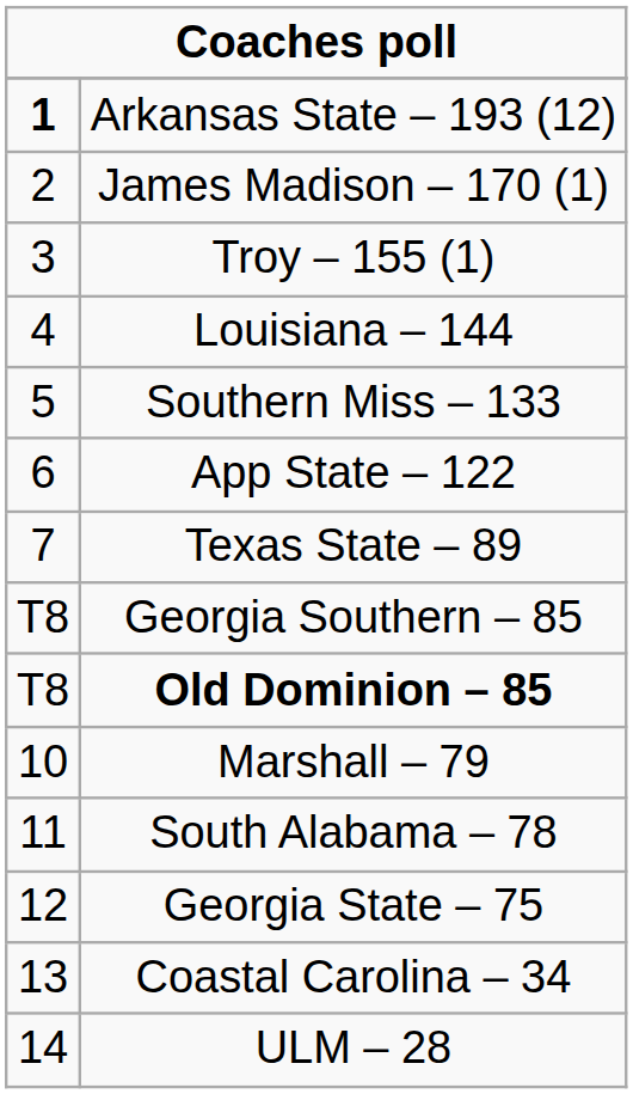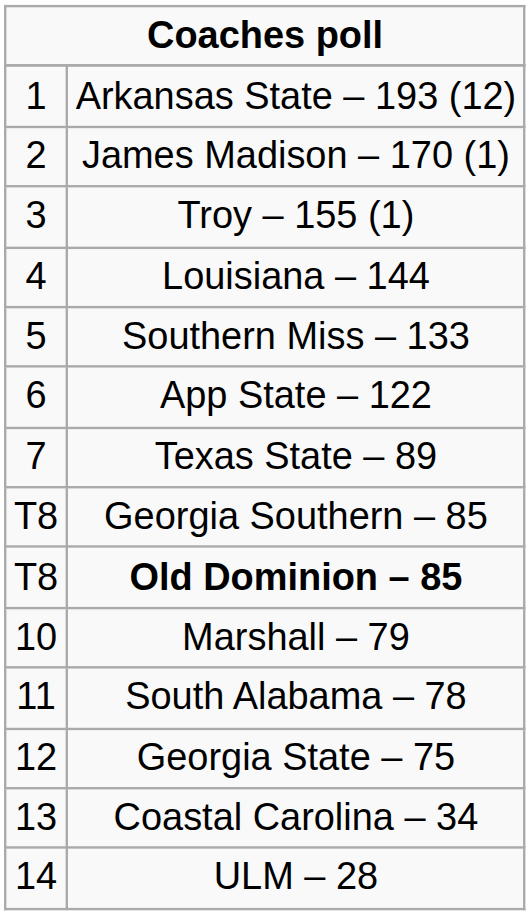Arkansas State – 193 (12) | column 1: bold -> normal
